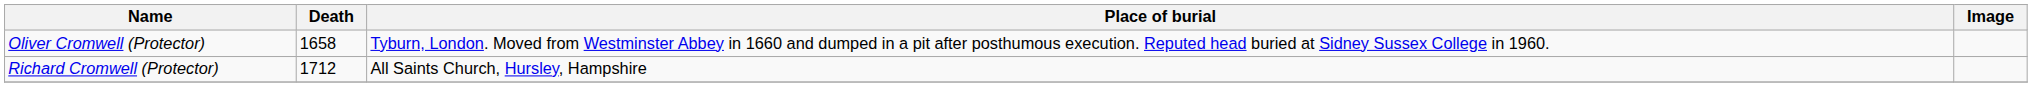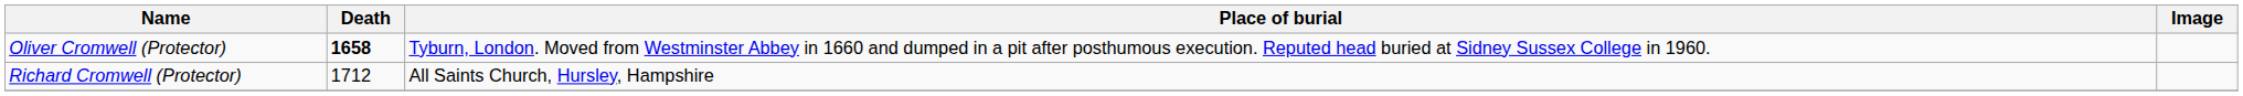Oliver Cromwell (Protector) | Death: normal -> bold
